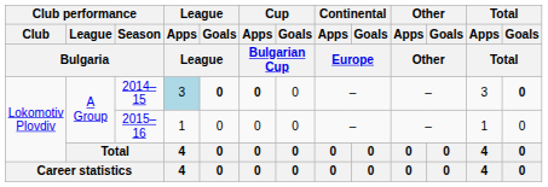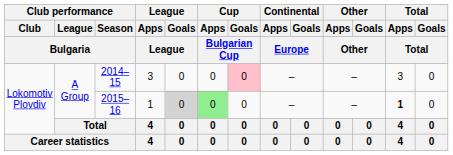2014–15 | League / Apps / League: lightblue background -> no background
2014–15 | League / Goals / League: bold -> normal
2014–15 | Cup / Apps / Bulgarian Cup: bold -> normal
2014–15 | Cup / Goals / Bulgarian Cup: no background -> pink background
2014–15 | Total / Goals / Total: bold -> normal
2015–16 | League / Goals / League: no background -> lightgrey background
2015–16 | Cup / Apps / Bulgarian Cup: no background -> lightgreen background
2015–16 | Total / Apps / Total: normal -> bold
